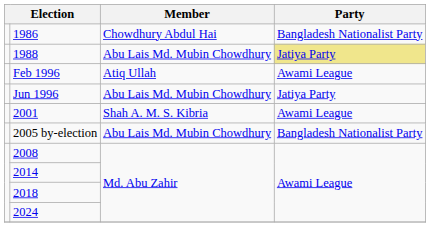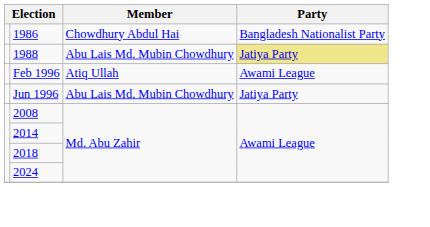- row: 2001 | Shah A. M. S. Kibria | Awami League
- row: 2005 by-election | Abu Lais Md. Mubin Chowdhury | Bangladesh Nationalist Party
